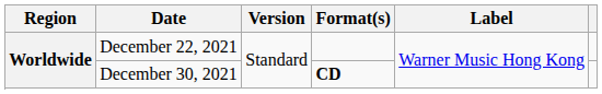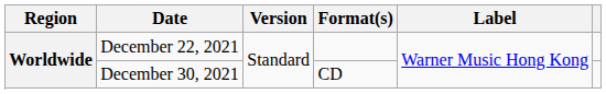December 30, 2021 | Format(s): bold -> normal
